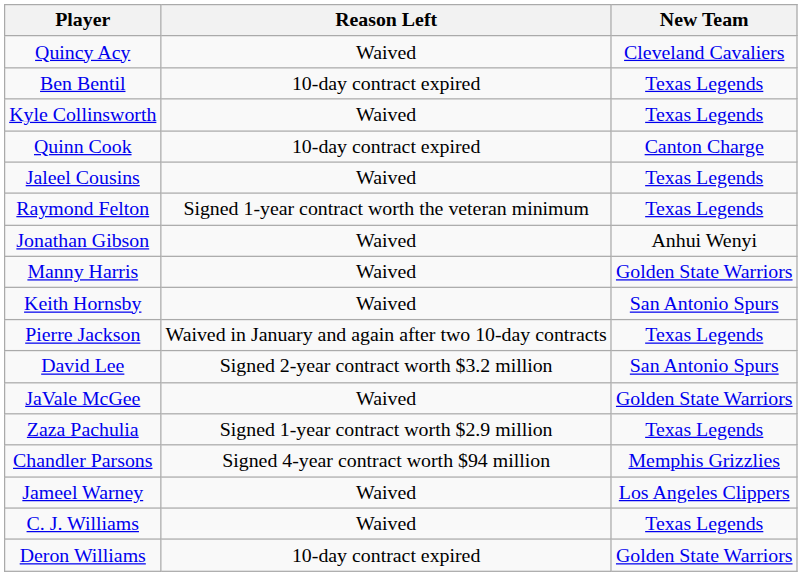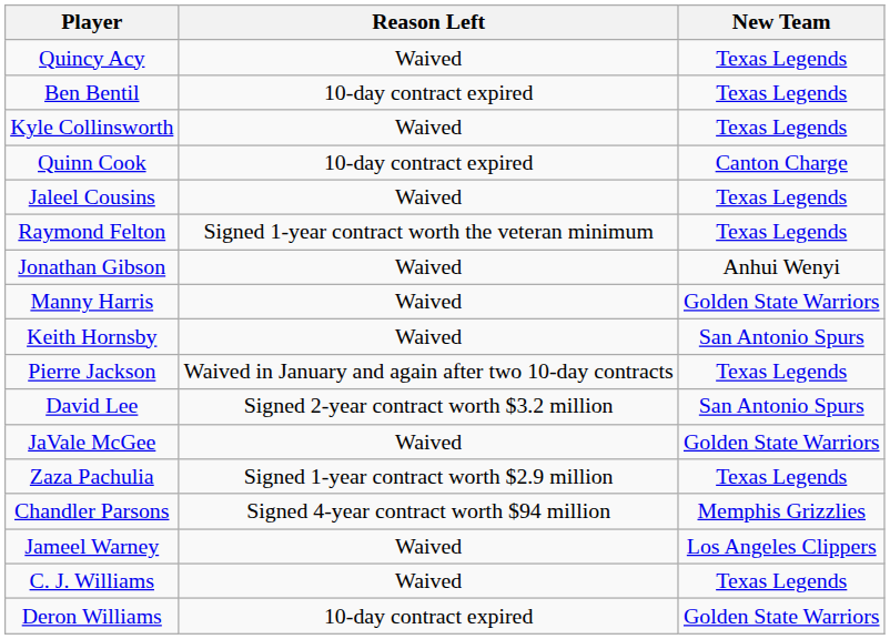Quincy Acy | New Team: Cleveland Cavaliers -> Texas Legends
